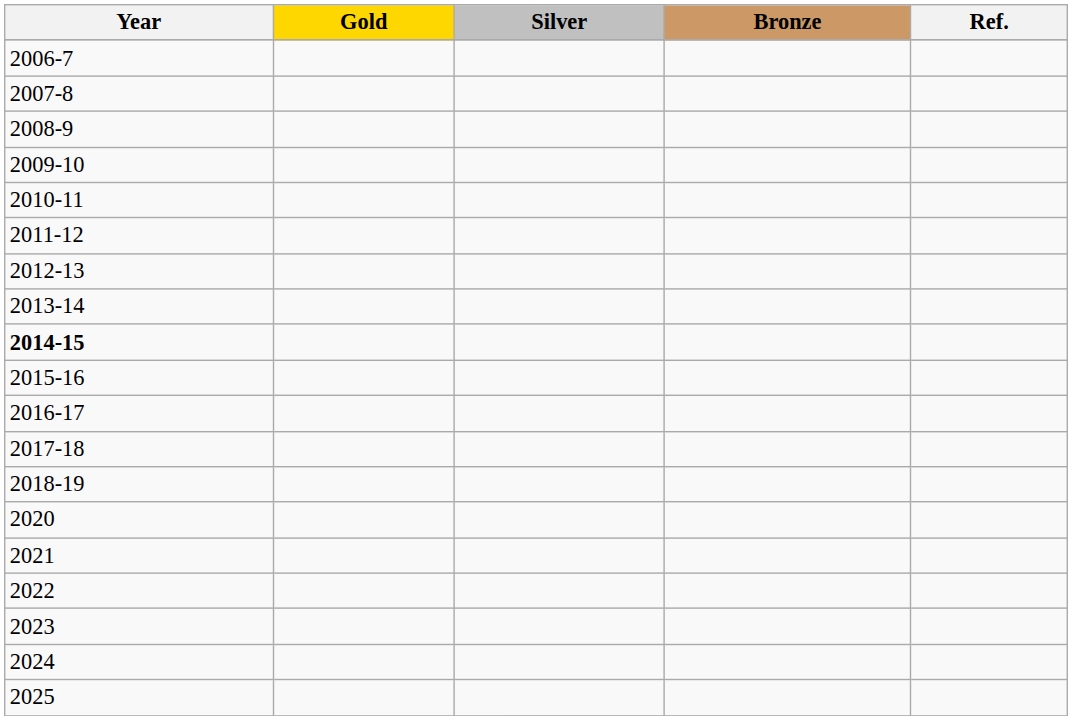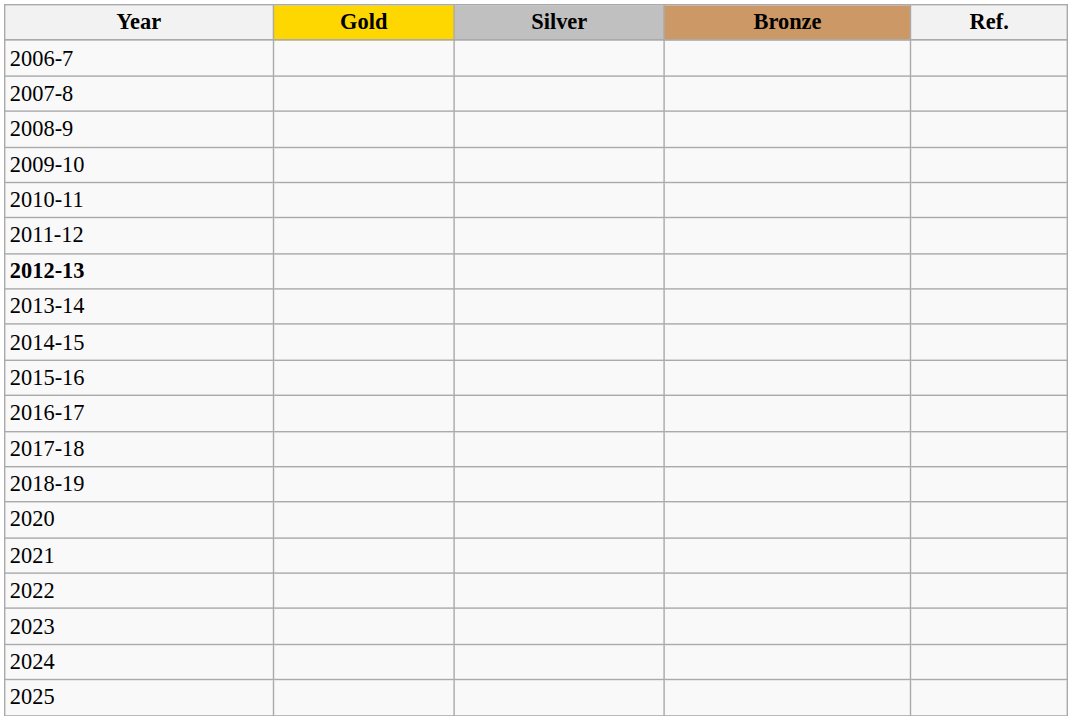2012-13 | Year: normal -> bold
2014-15 | Year: bold -> normal
